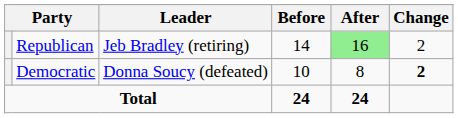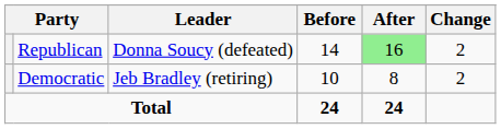Republican | Leader: Jeb Bradley (retiring) -> Donna Soucy (defeated)
Democratic | Leader: Donna Soucy (defeated) -> Jeb Bradley (retiring)
Democratic | Change: bold -> normal
